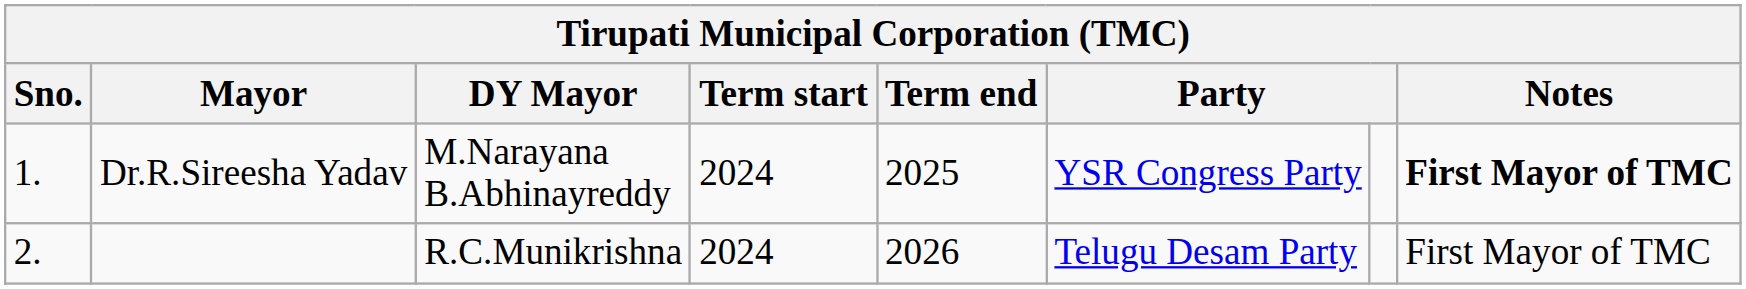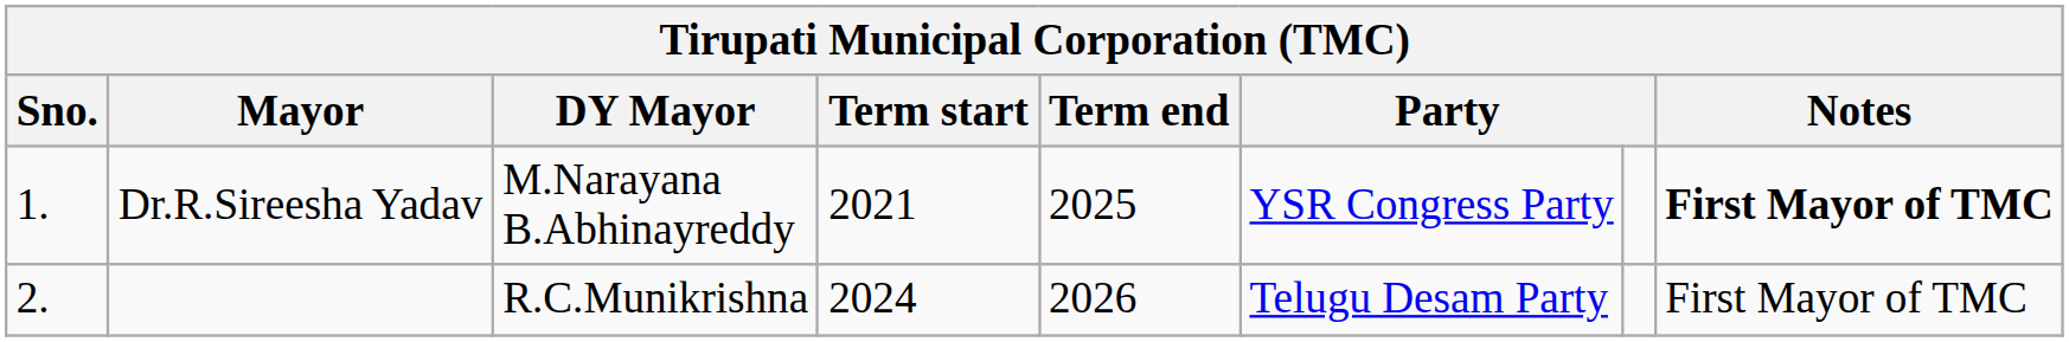Dr.R.Sireesha Yadav | Term start: 2024 -> 2021
